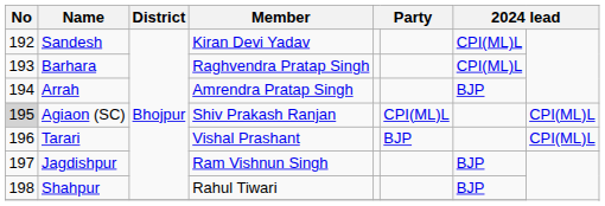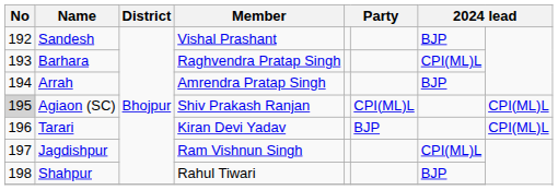Sandesh | Member: Kiran Devi Yadav -> Vishal Prashant
Sandesh | column 7: CPI(ML)L -> BJP
Tarari | Member: Vishal Prashant -> Kiran Devi Yadav
Jagdishpur | column 7: BJP -> CPI(ML)L
